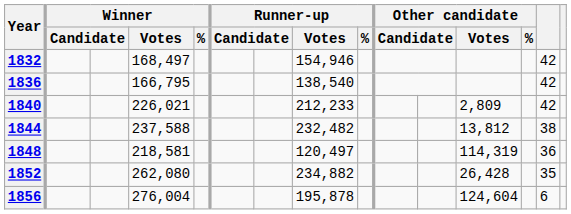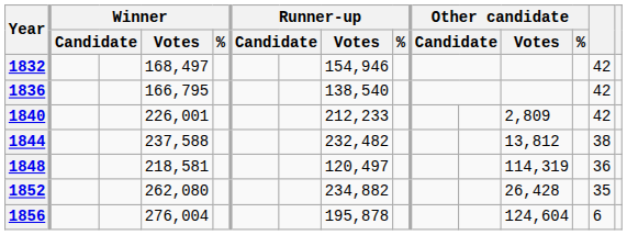1840 | Winner / Votes: 226,021 -> 226,001
